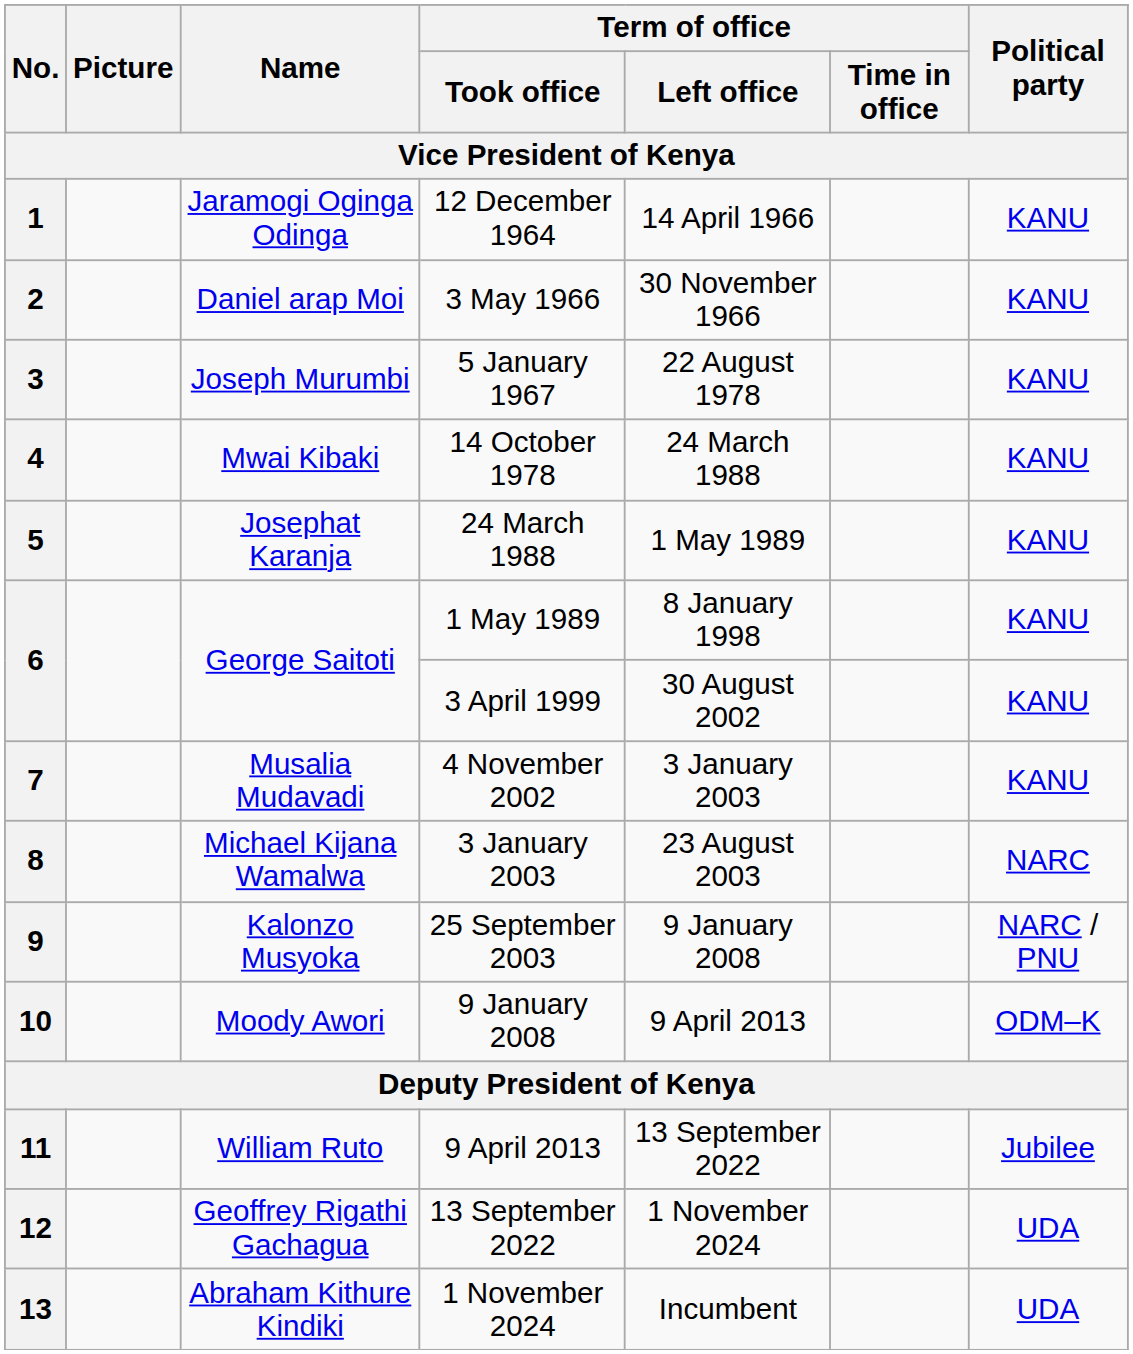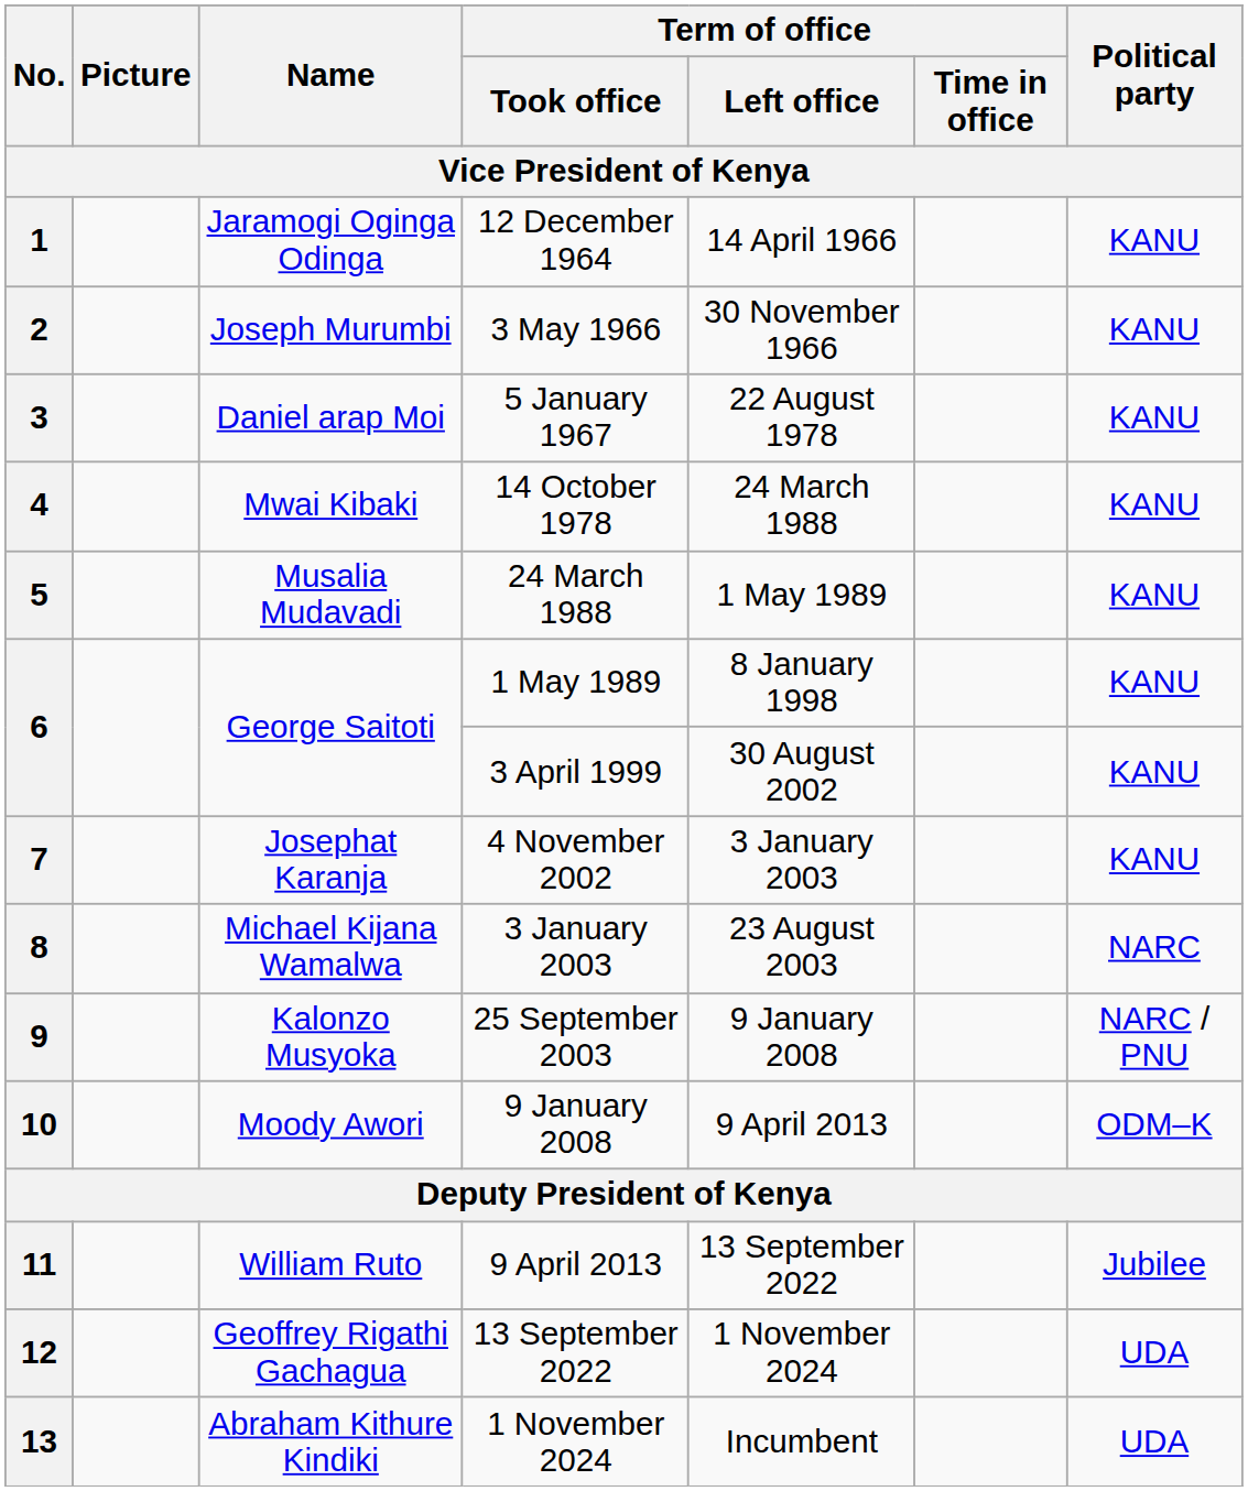2 | Name: Daniel arap Moi -> Joseph Murumbi
3 | Name: Joseph Murumbi -> Daniel arap Moi
5 | Name: Josephat Karanja -> Musalia Mudavadi
7 | Name: Musalia Mudavadi -> Josephat Karanja
